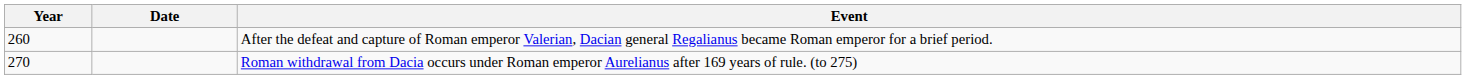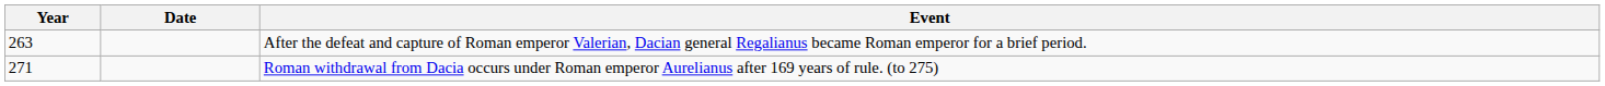row 2 | Year: 260 -> 263
row 3 | Year: 270 -> 271
